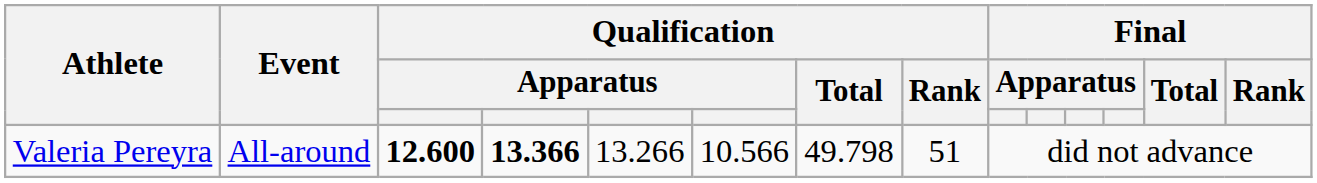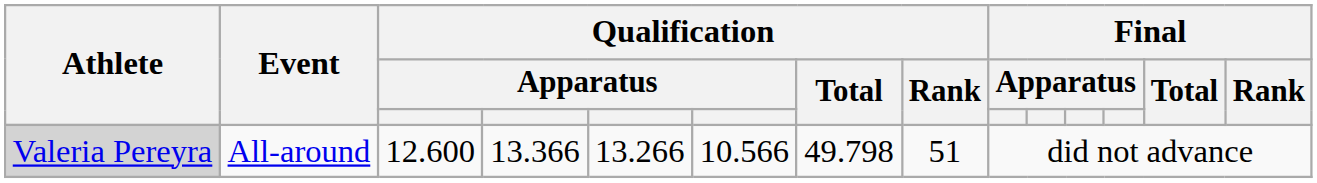row 4 | Athlete: no background -> lightgrey background
row 4 | column 3: bold -> normal
row 4 | column 4: bold -> normal
